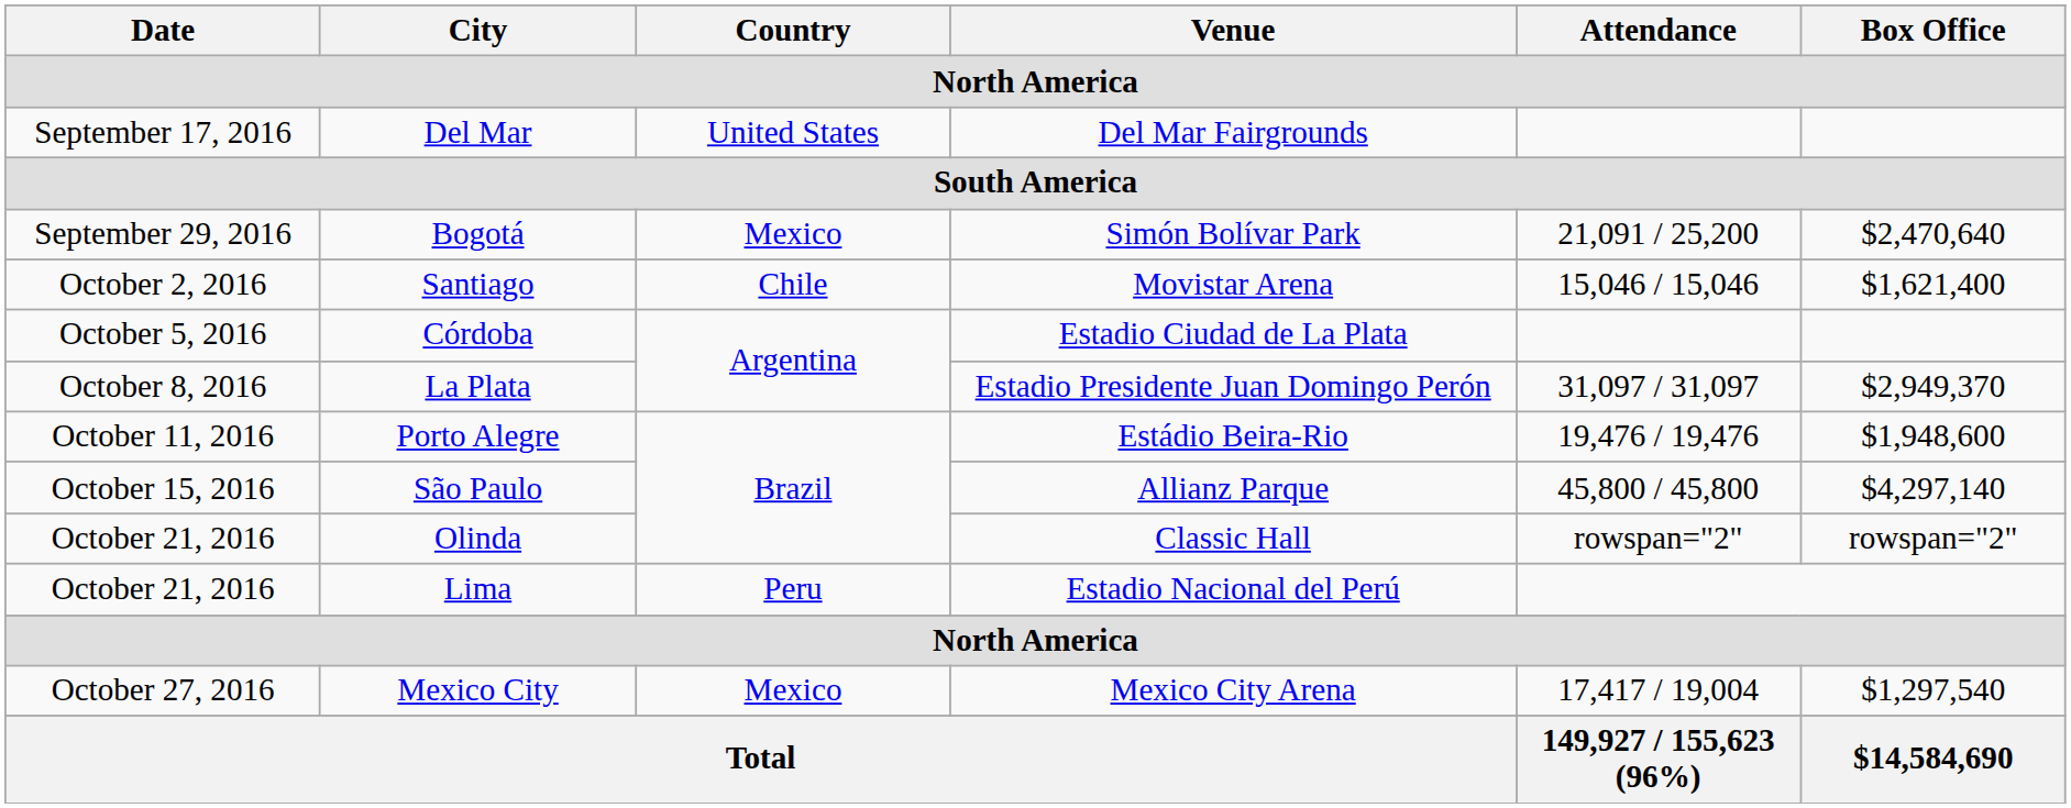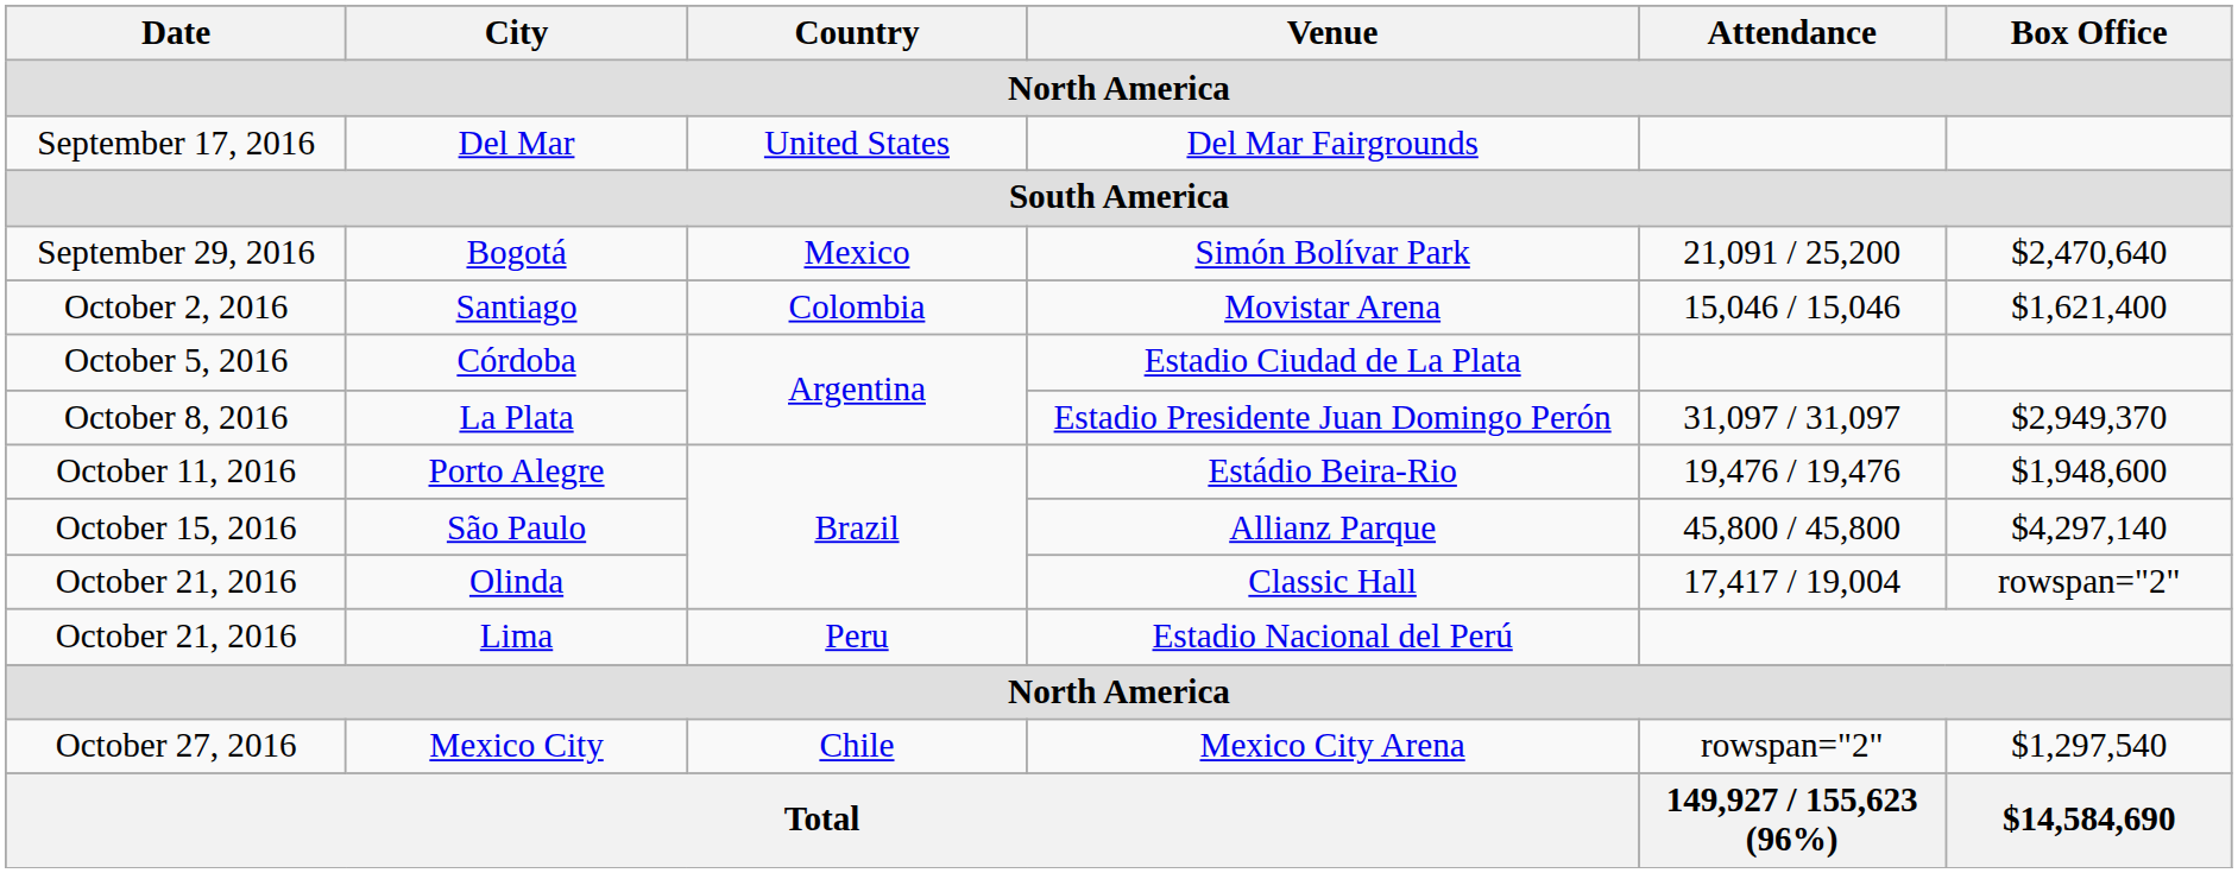Santiago | Country: Chile -> Colombia
Olinda | Attendance: rowspan="2" -> 17,417 / 19,004
Mexico City | Country: Mexico -> Chile
Mexico City | Attendance: 17,417 / 19,004 -> rowspan="2"
